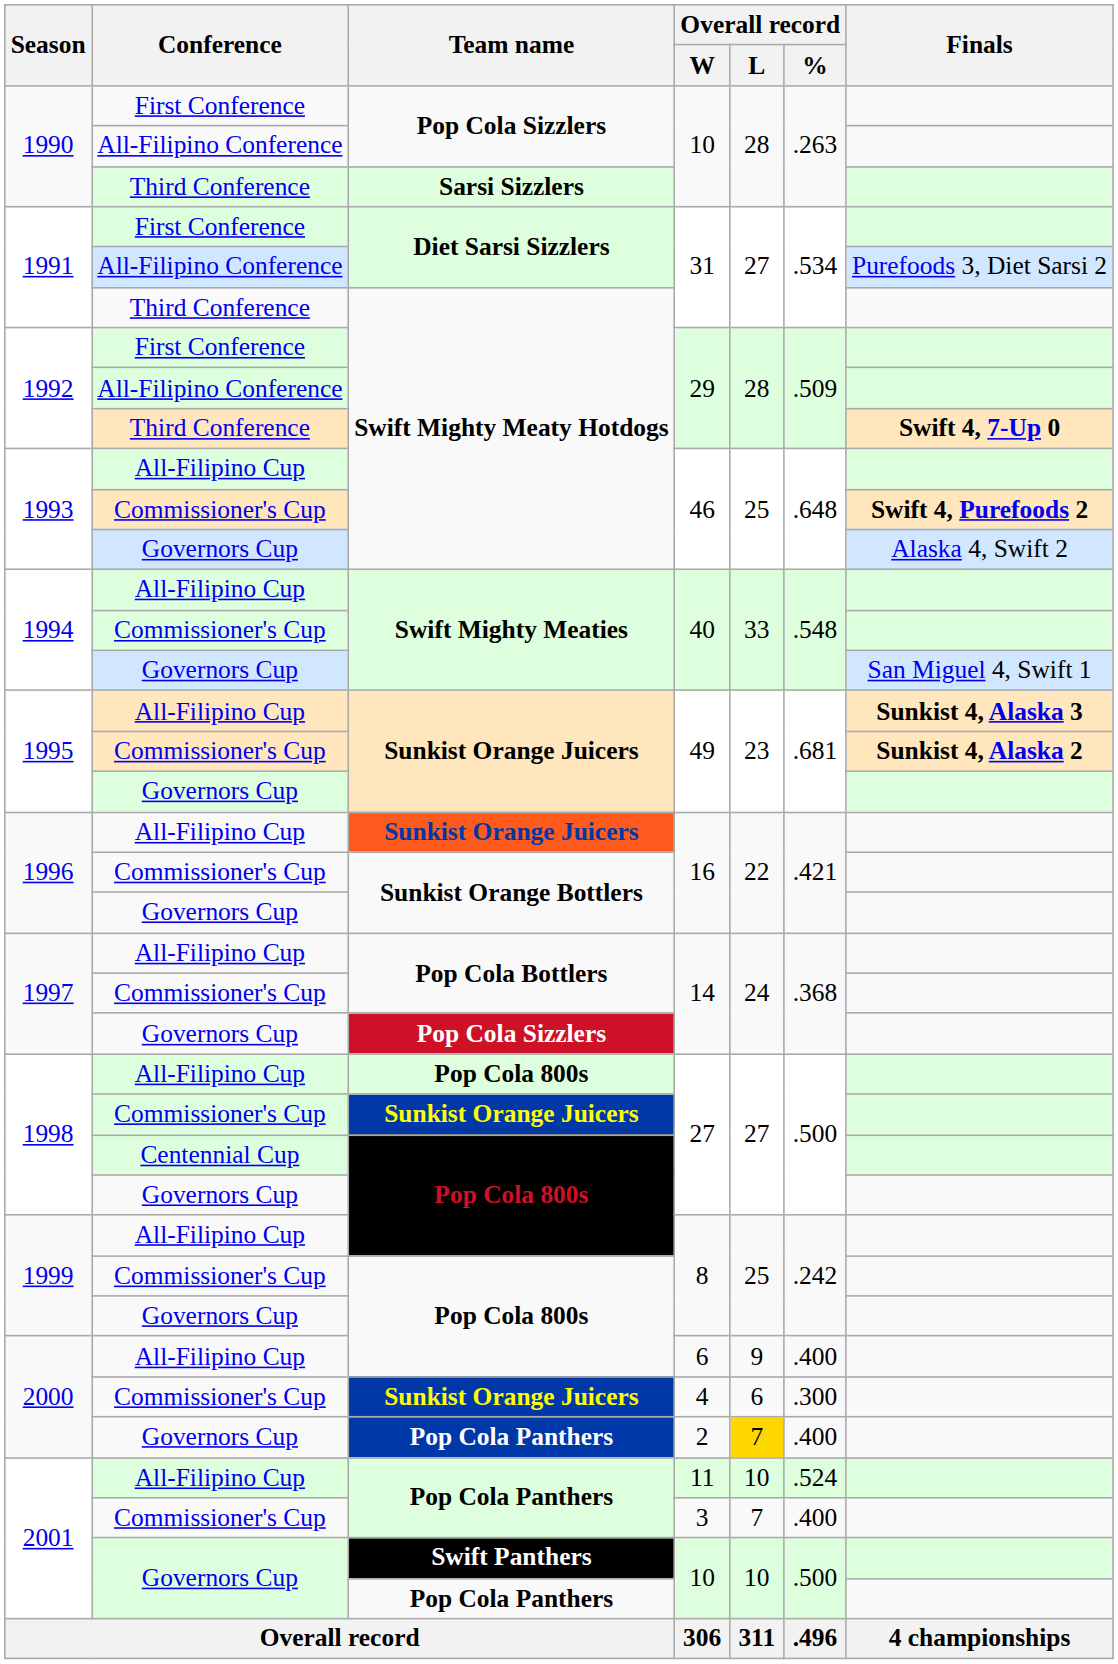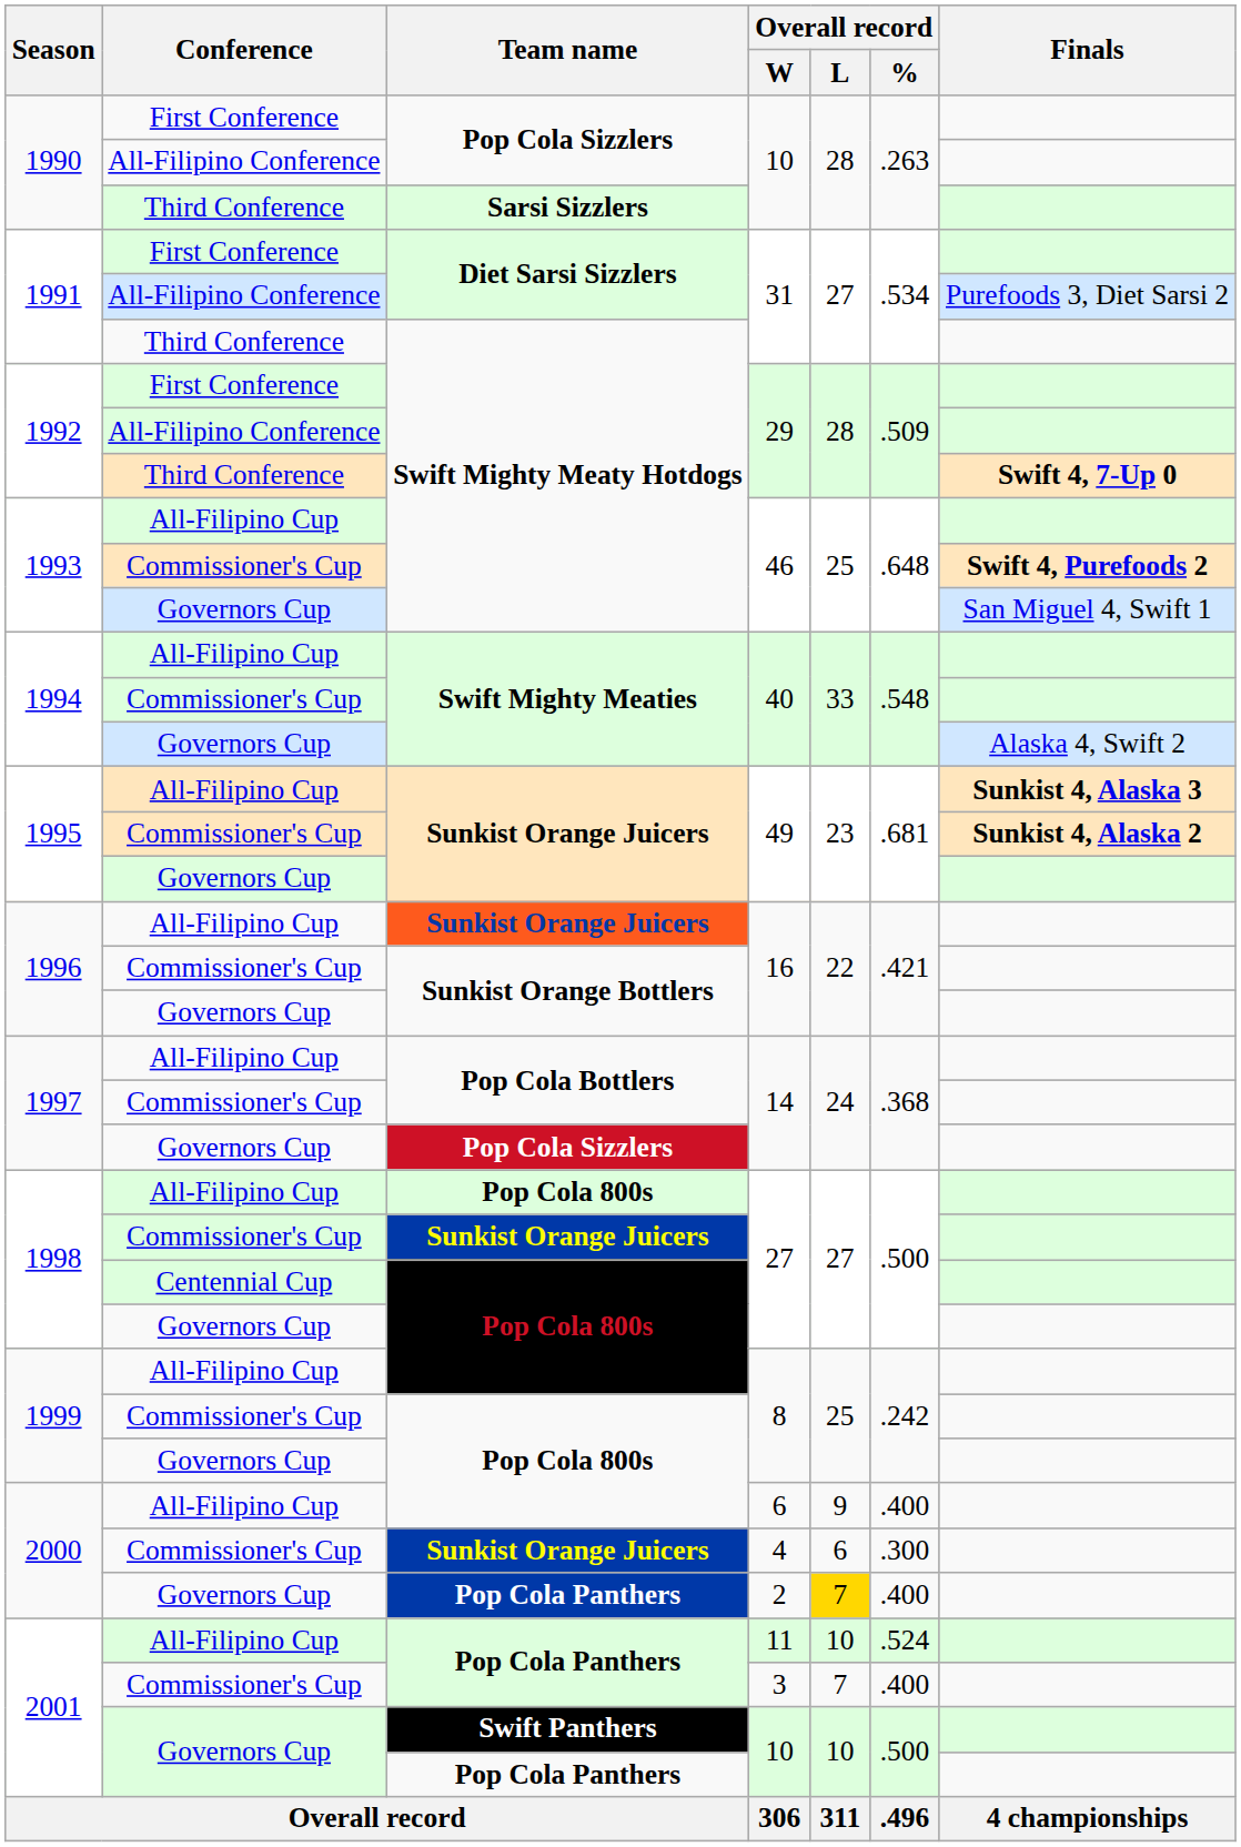Governors Cup / 46 | Finals: Alaska 4, Swift 2 -> San Miguel 4, Swift 1
Governors Cup / 40 | Finals: San Miguel 4, Swift 1 -> Alaska 4, Swift 2
